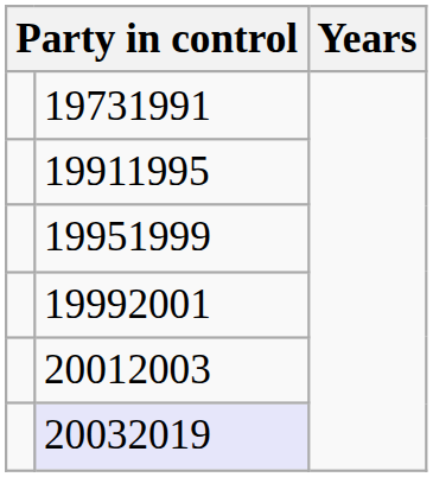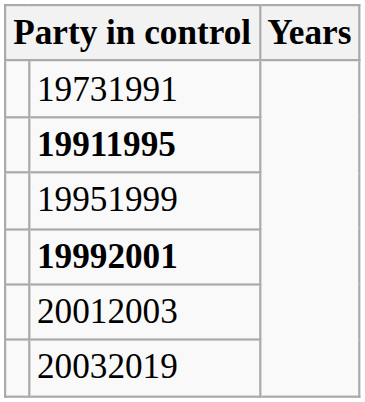19911995 | column 2: normal -> bold
19992001 | column 2: normal -> bold
20032019 | column 2: lavender background -> no background
